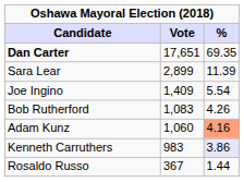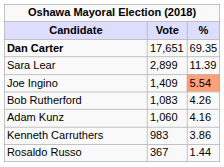Joe Ingino | %: no background -> lightsalmon background
Adam Kunz | %: lightsalmon background -> no background
Kenneth Carruthers | %: lavender background -> no background
